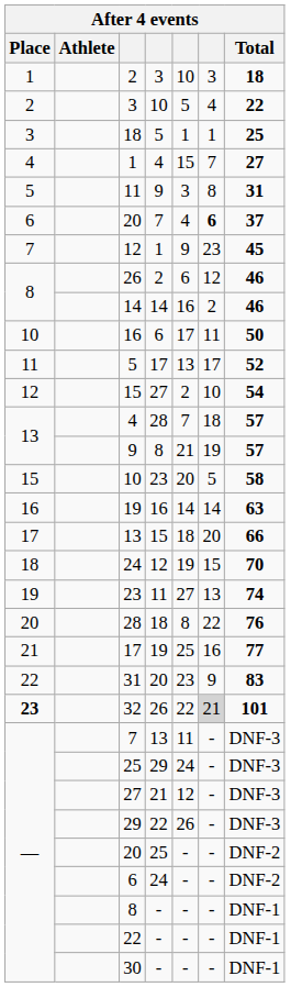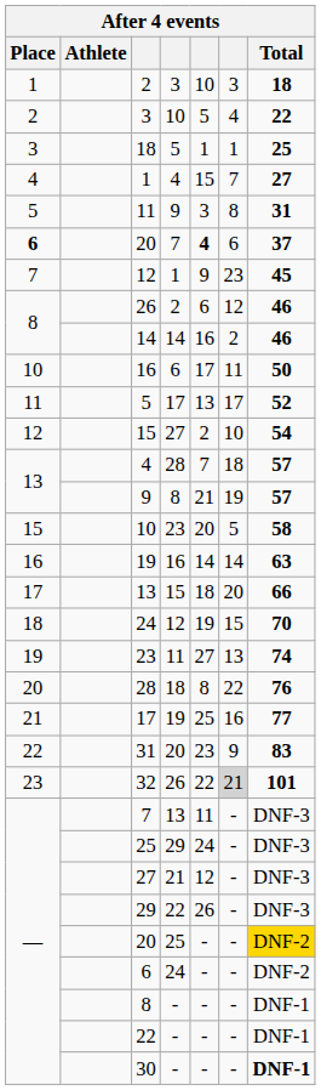20 / 7 | Place: normal -> bold
20 / 7 | column 5: normal -> bold
20 / 7 | column 6: bold -> normal
32 | Place: bold -> normal
20 / 25 | Total: no background -> gold background
30 | Total: normal -> bold
